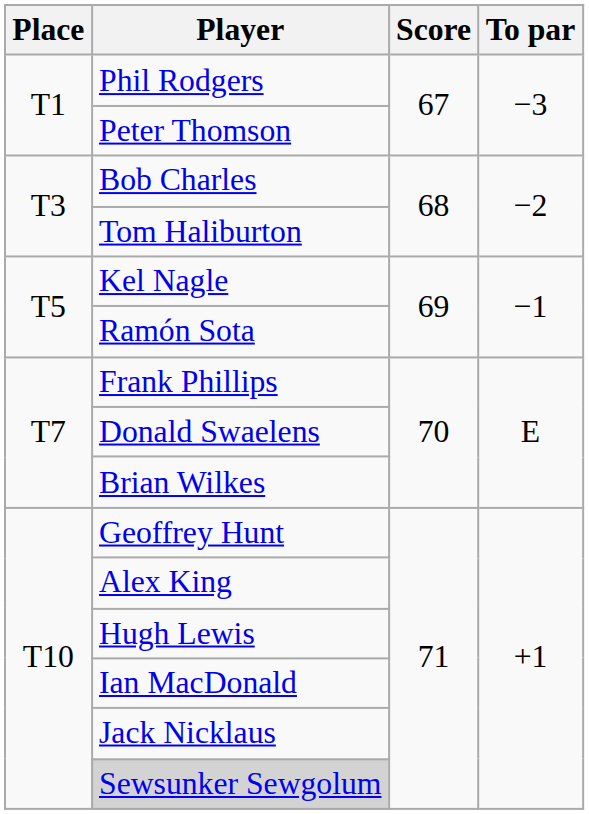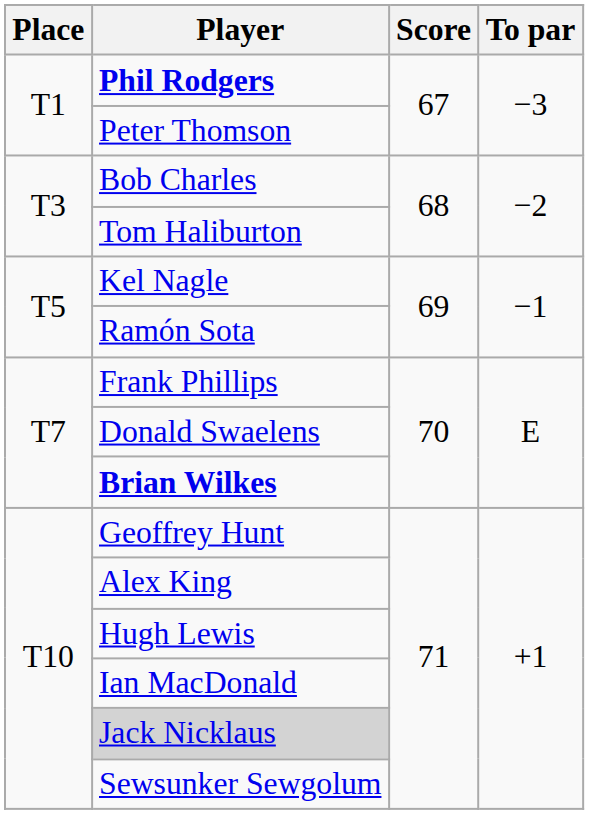Phil Rodgers | Player: normal -> bold
Brian Wilkes | Player: normal -> bold
Jack Nicklaus | Player: no background -> lightgrey background
Sewsunker Sewgolum | Player: lightgrey background -> no background
